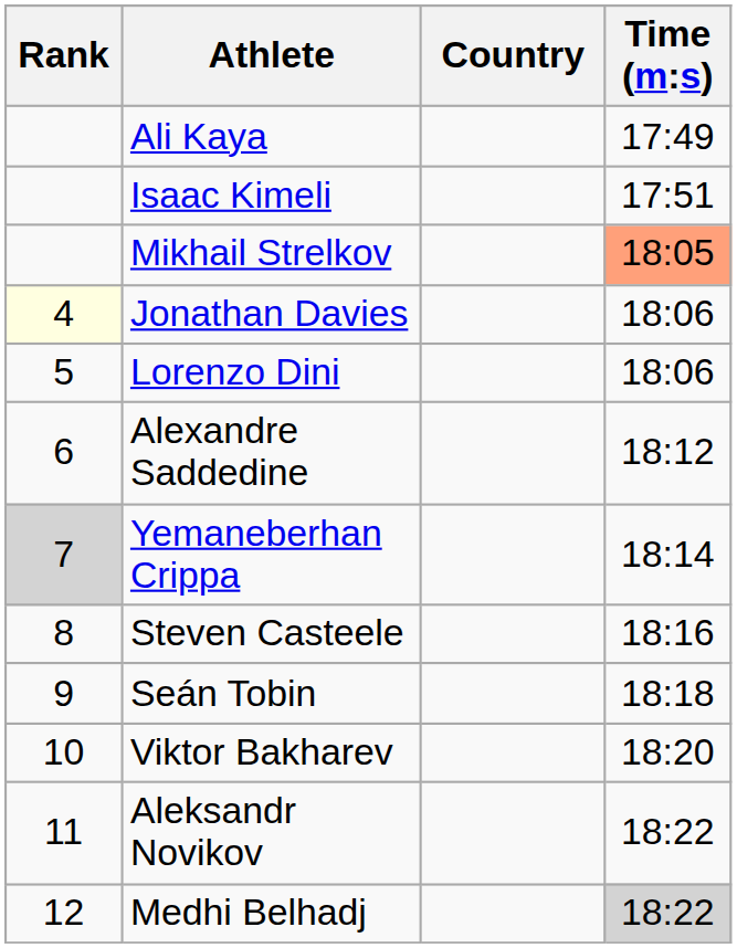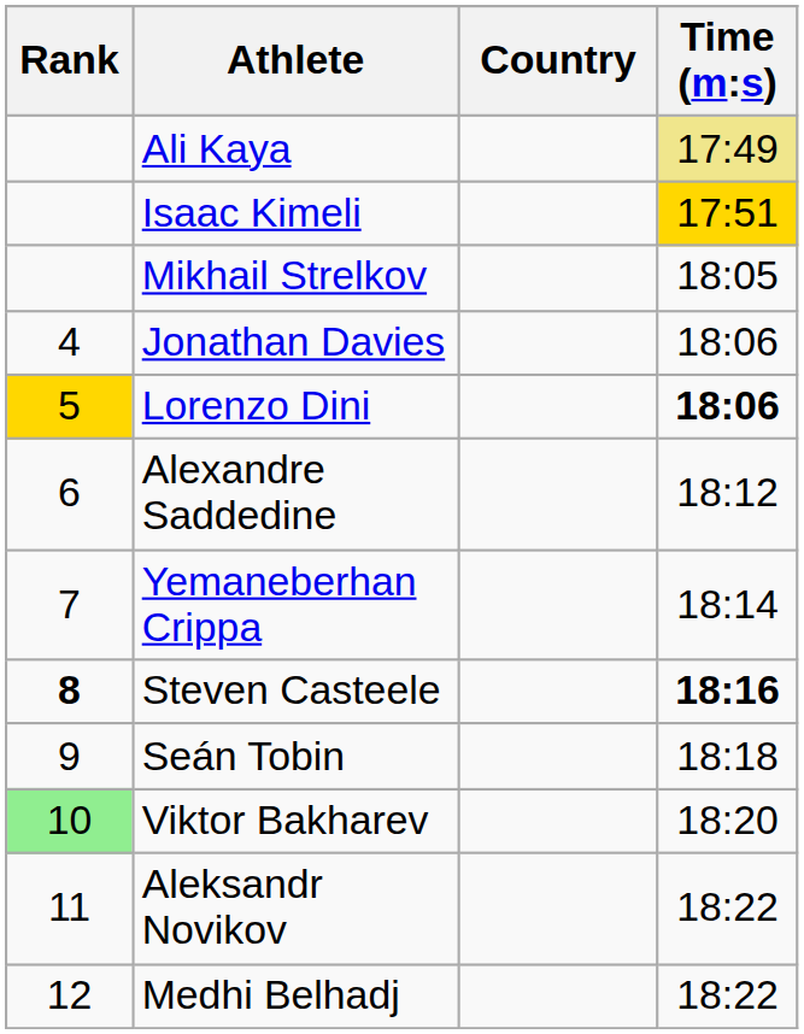Ali Kaya | Time (m:s): no background -> khaki background
Isaac Kimeli | Time (m:s): no background -> gold background
Mikhail Strelkov | Time (m:s): lightsalmon background -> no background
Jonathan Davies | Rank: lightyellow background -> no background
Lorenzo Dini | Rank: no background -> gold background
Lorenzo Dini | Time (m:s): normal -> bold
Yemaneberhan Crippa | Rank: lightgrey background -> no background
Steven Casteele | Rank: normal -> bold
Steven Casteele | Time (m:s): normal -> bold
Viktor Bakharev | Rank: no background -> lightgreen background
Medhi Belhadj | Time (m:s): lightgrey background -> no background
